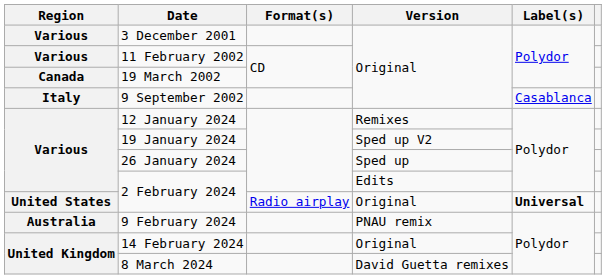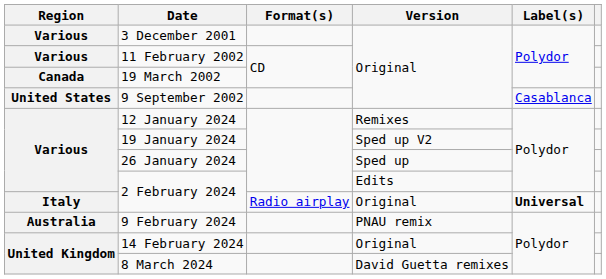9 September 2002 | Region: Italy -> United States
2 February 2024 / Original | Region: United States -> Italy
